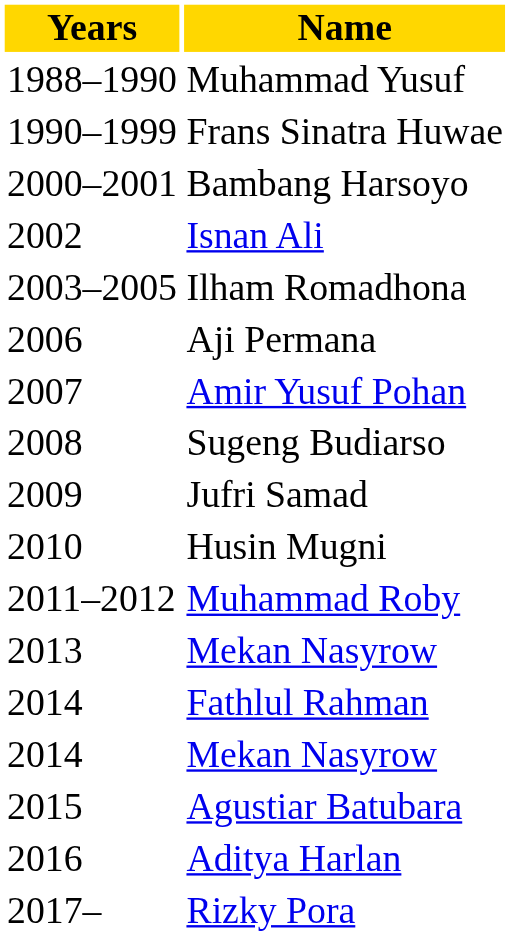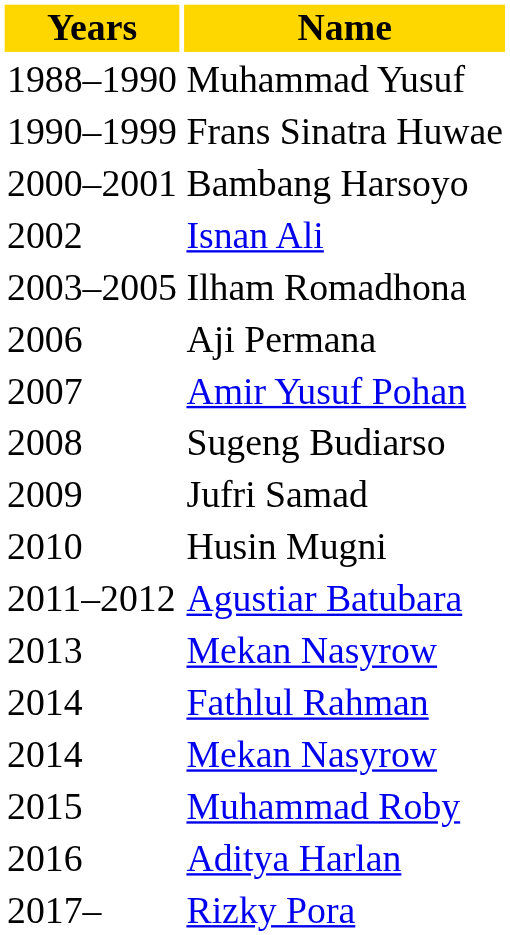row 12 | Name: Muhammad Roby -> Agustiar Batubara
row 16 | Name: Agustiar Batubara -> Muhammad Roby
